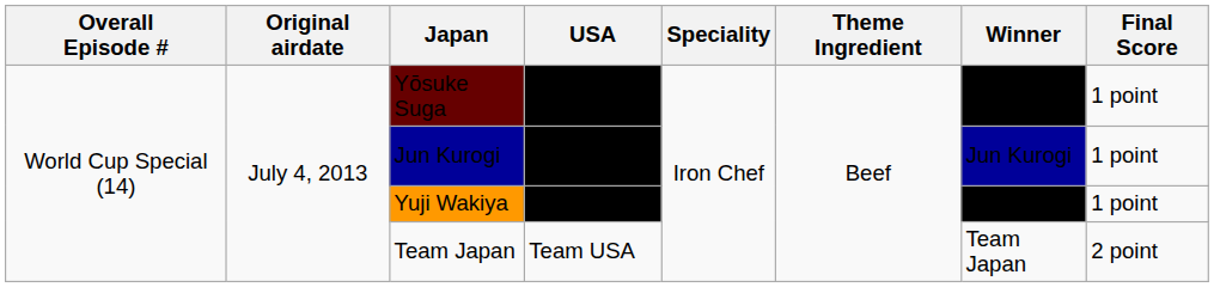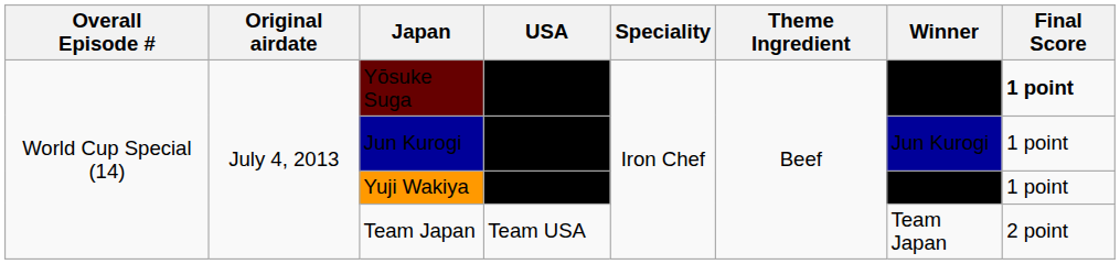Yōsuke Suga | Final Score: normal -> bold
